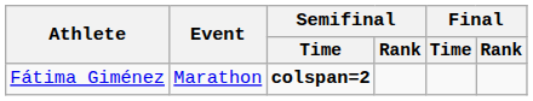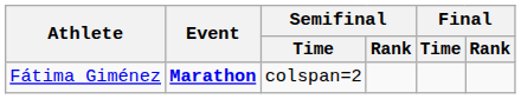Fátima Giménez | Event: normal -> bold
Fátima Giménez | Semifinal / Time: bold -> normal
